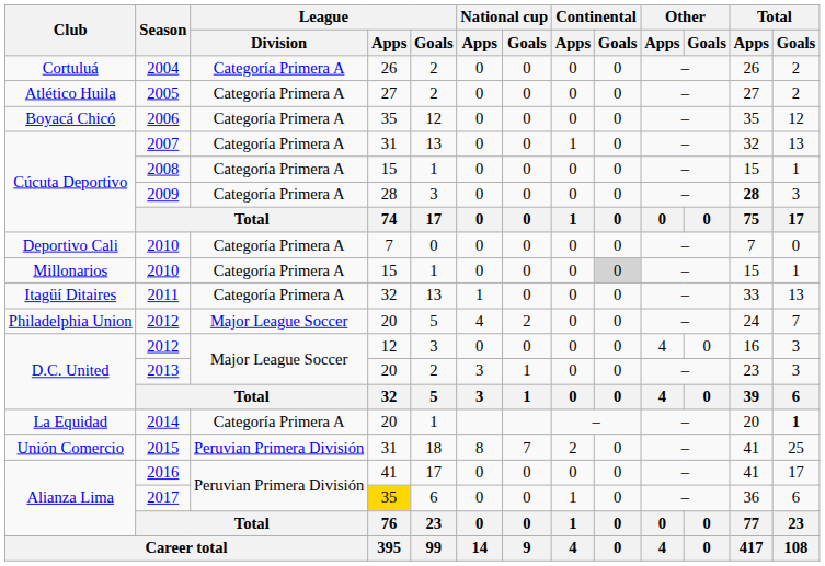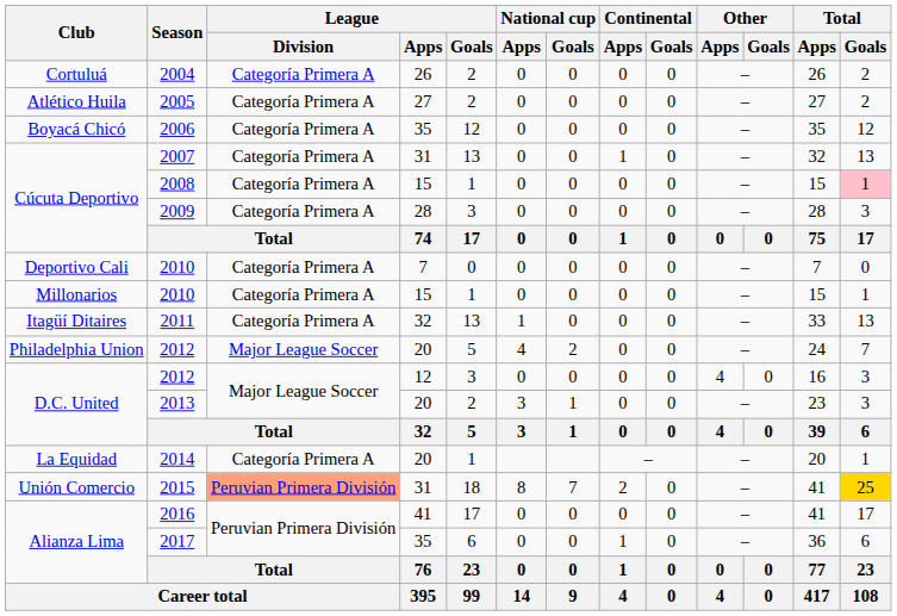2008 | Total / Goals: no background -> pink background
2009 | Total / Apps: bold -> normal
Millonarios / 2010 | Continental / Goals: lightgrey background -> no background
2014 | Total / Goals: bold -> normal
2015 | League / Division: no background -> lightsalmon background
2015 | Total / Goals: no background -> gold background
2017 | League / Apps: gold background -> no background
